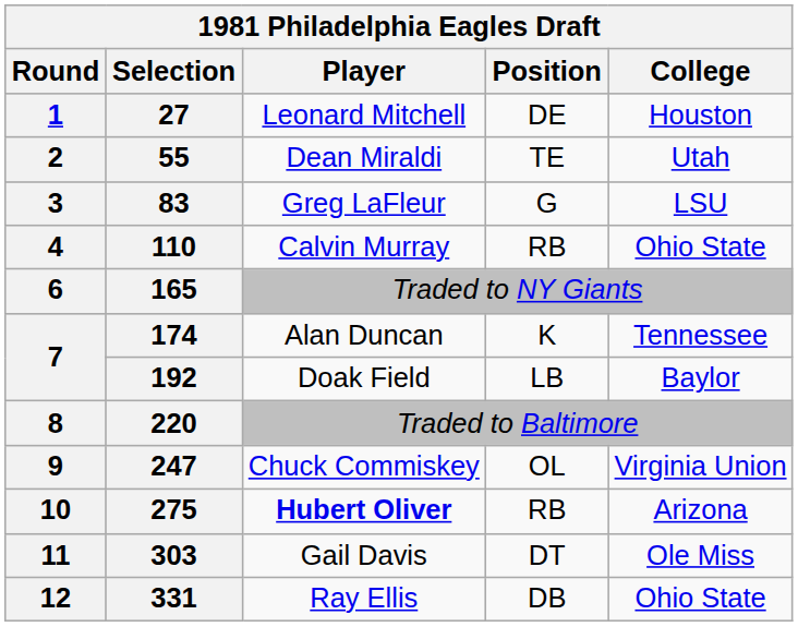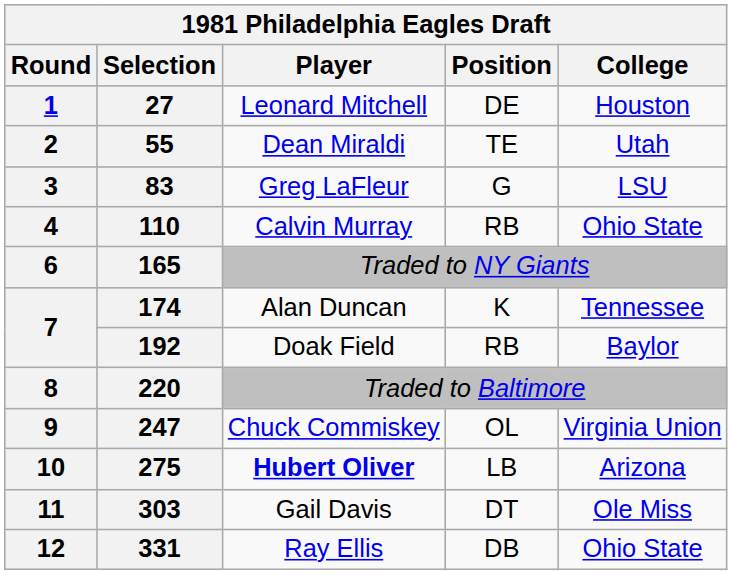192 | Position: LB -> RB
275 | Position: RB -> LB
